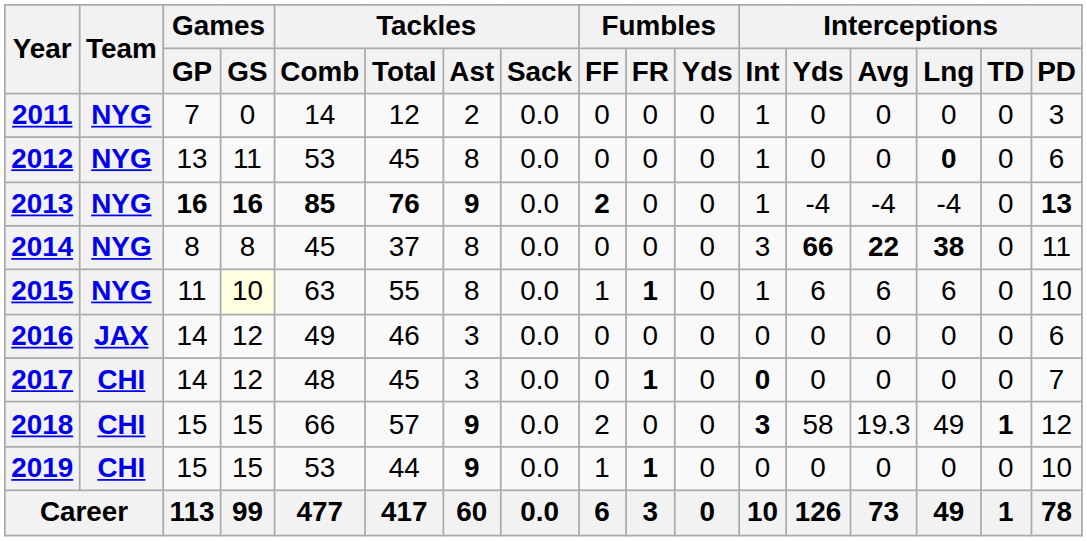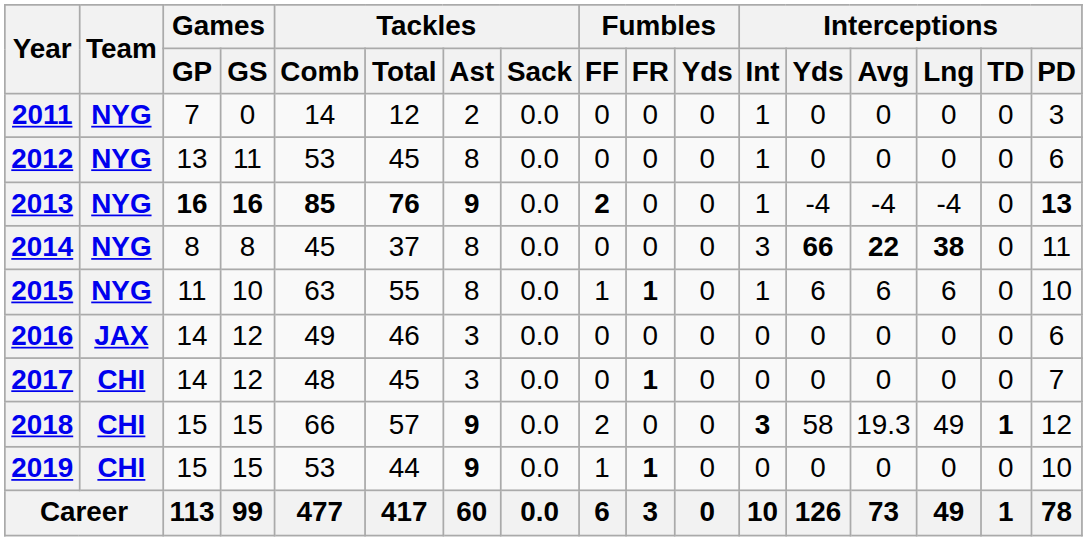2012 | Interceptions / Lng: bold -> normal
2015 | Games / GS: lightyellow background -> no background
2017 | Interceptions / Int: bold -> normal
